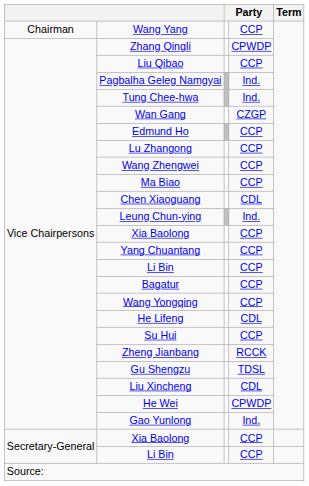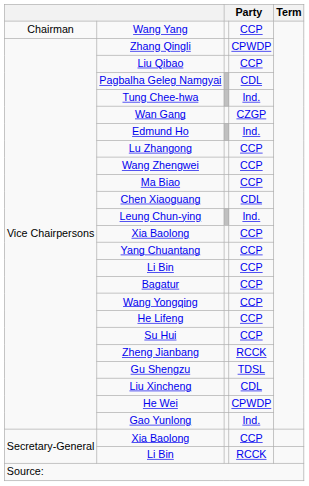Pagbalha Geleg Namgyai | column 4: Ind. -> CDL
Edmund Ho | column 4: CCP -> Ind.
He Lifeng | column 4: CDL -> CCP
Secretary-General / Li Bin | column 4: CCP -> RCCK
